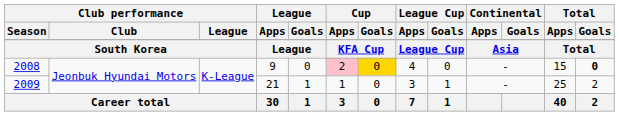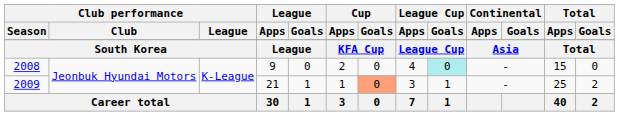2008 | Cup / Apps: pink background -> no background
2008 | Cup / Goals: gold background -> no background
2008 | League Cup / Goals: no background -> paleturquoise background
2008 | Total / Goals: bold -> normal
2009 | Cup / Goals: no background -> lightsalmon background
